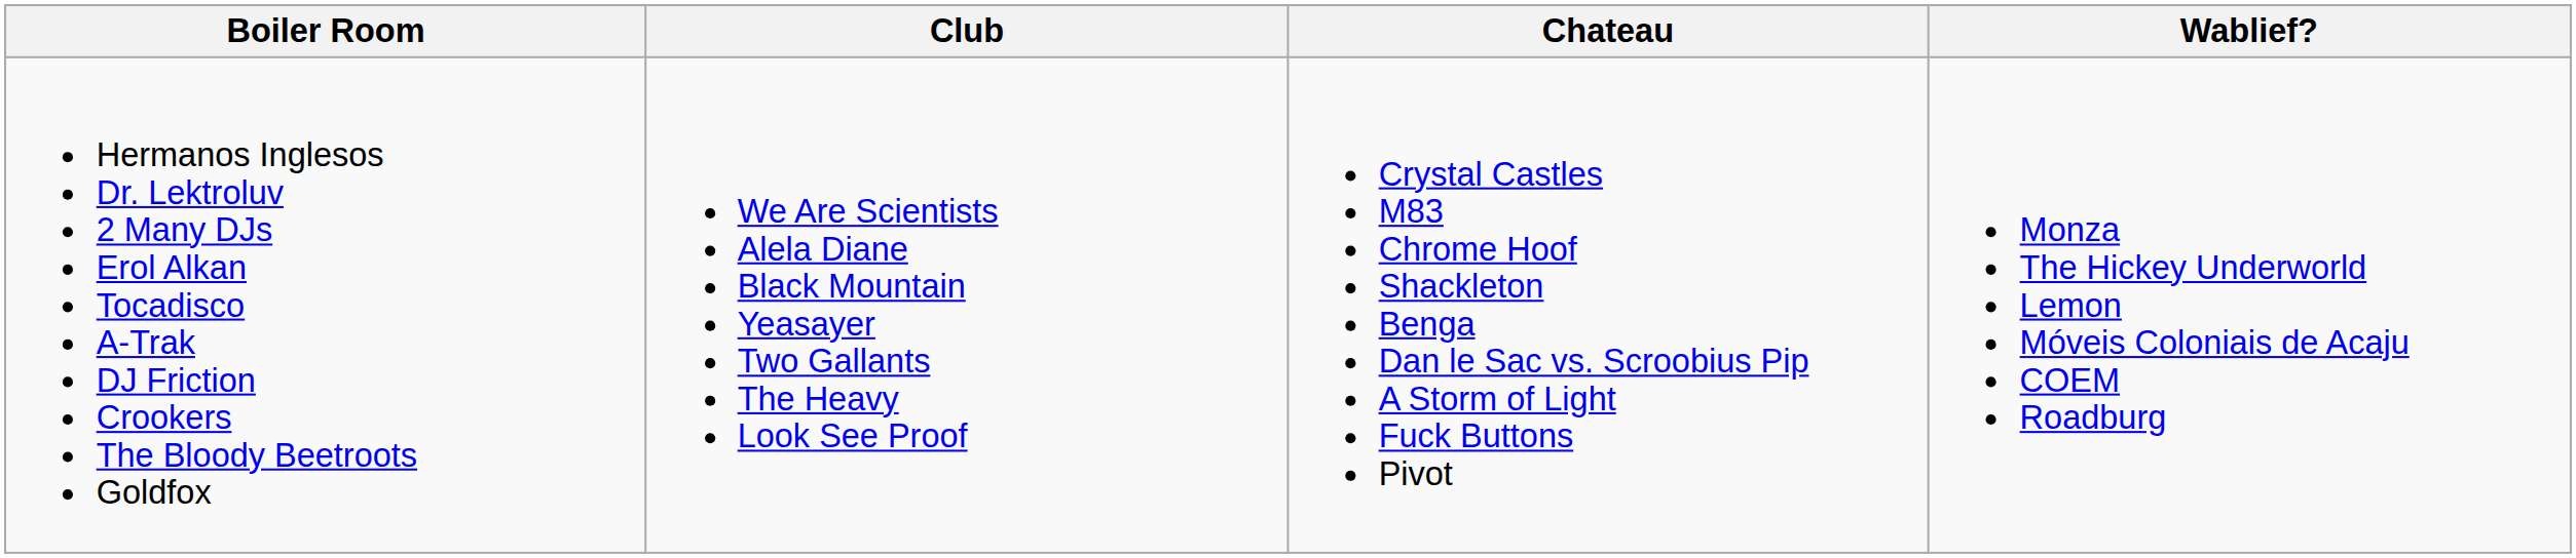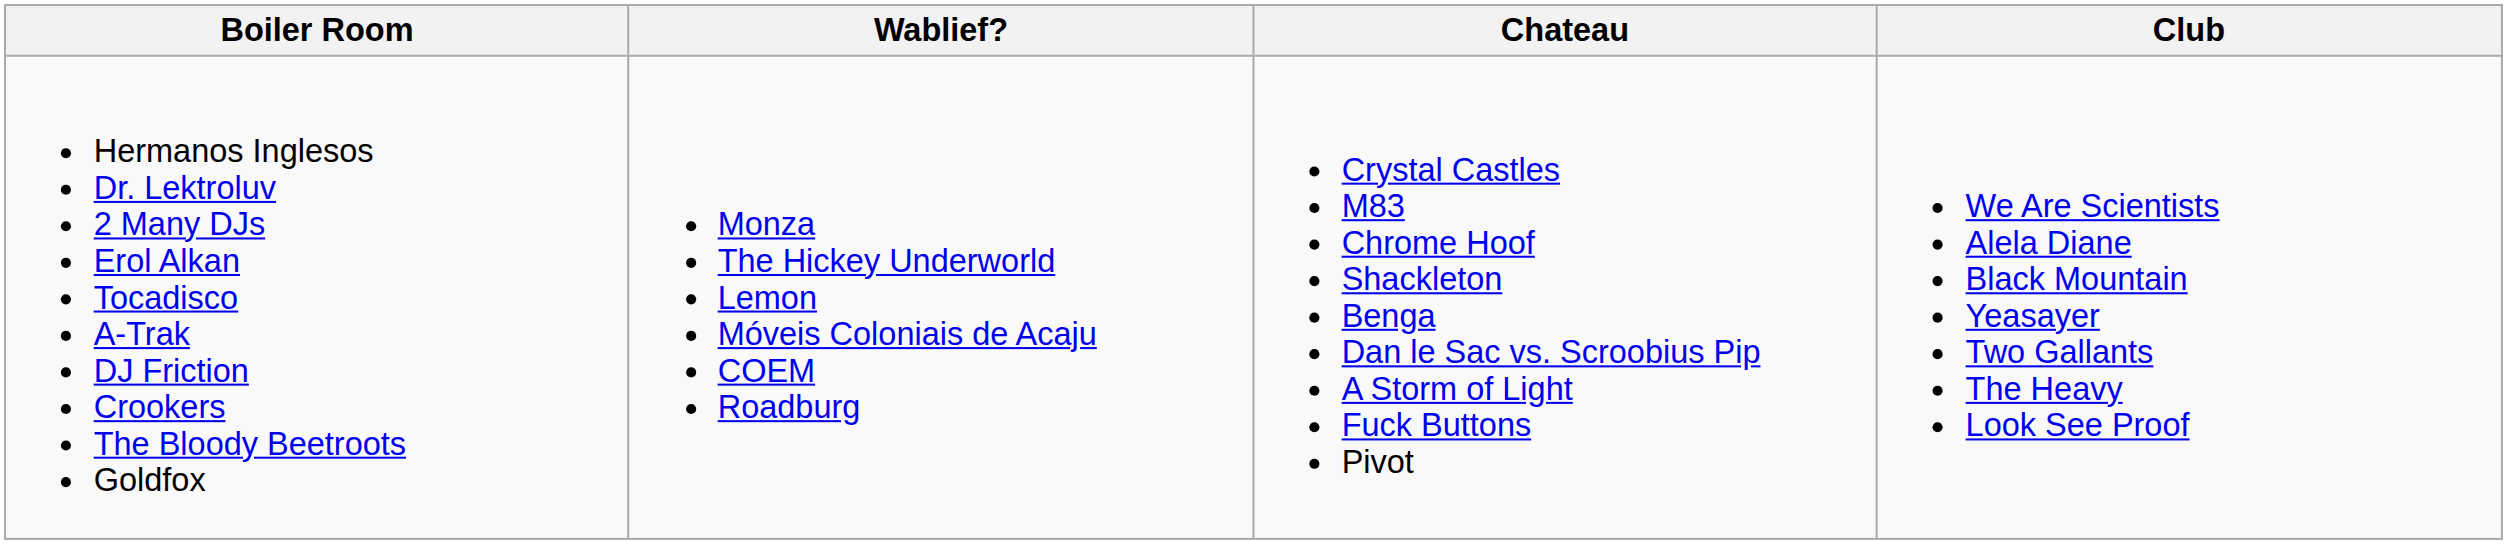columns swapped: Club <-> Wablief?
